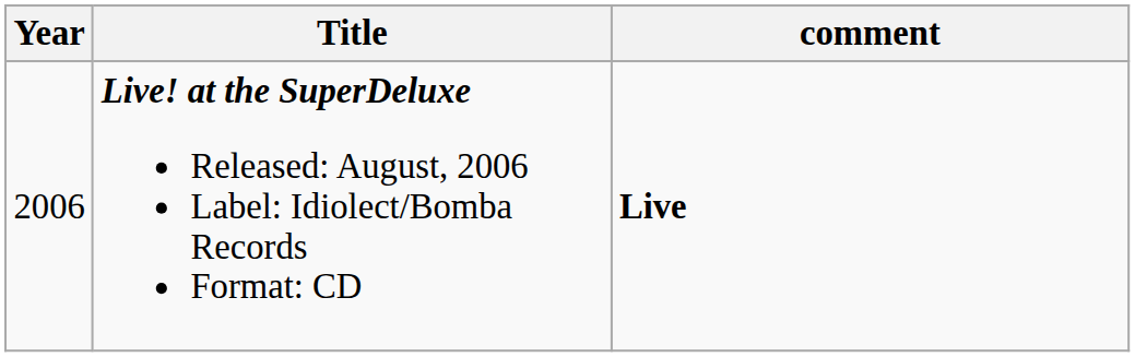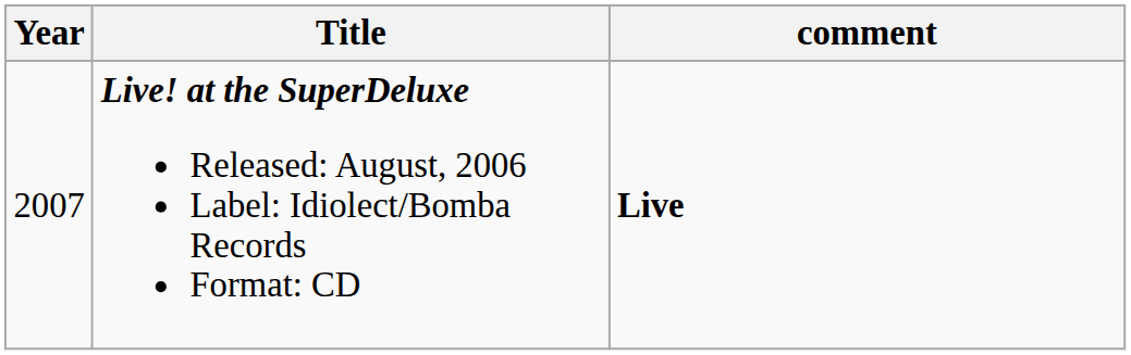row 2 | Year: 2006 -> 2007
